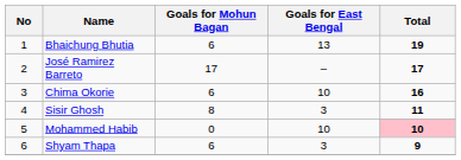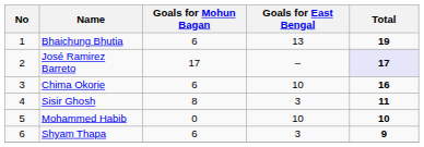José Ramirez Barreto | Total: no background -> lavender background
Mohammed Habib | Total: pink background -> no background
